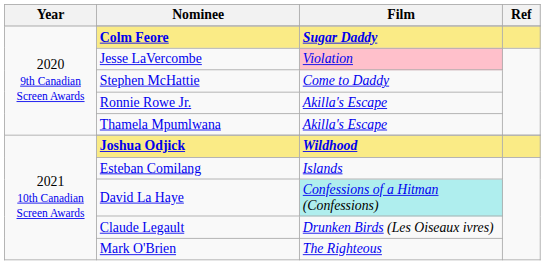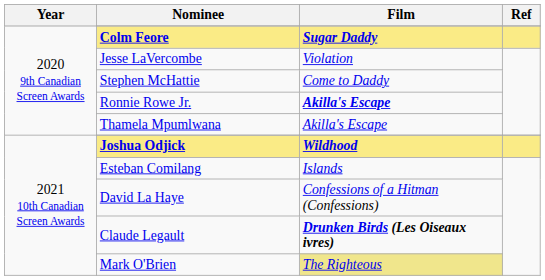Jesse LaVercombe | Film: pink background -> no background
Ronnie Rowe Jr. | Film: normal -> bold
David La Haye | Film: paleturquoise background -> no background
Claude Legault | Film: normal -> bold
Mark O'Brien | Film: no background -> khaki background
